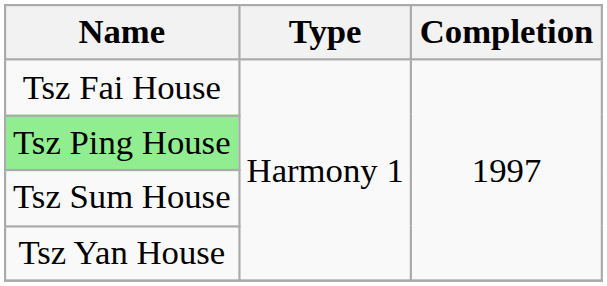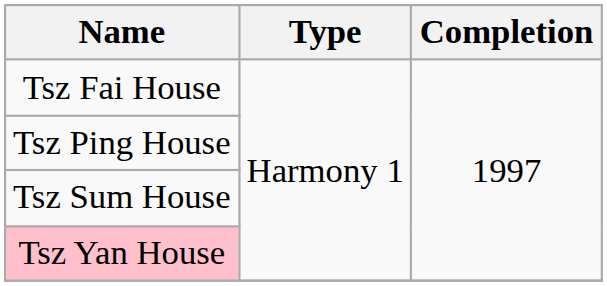Tsz Ping House | Name: lightgreen background -> no background
Tsz Yan House | Name: no background -> pink background
